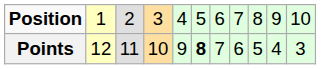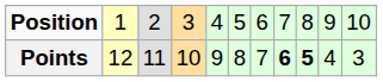Points | column 6: bold -> normal
Points | column 8: normal -> bold
Points | column 9: normal -> bold
